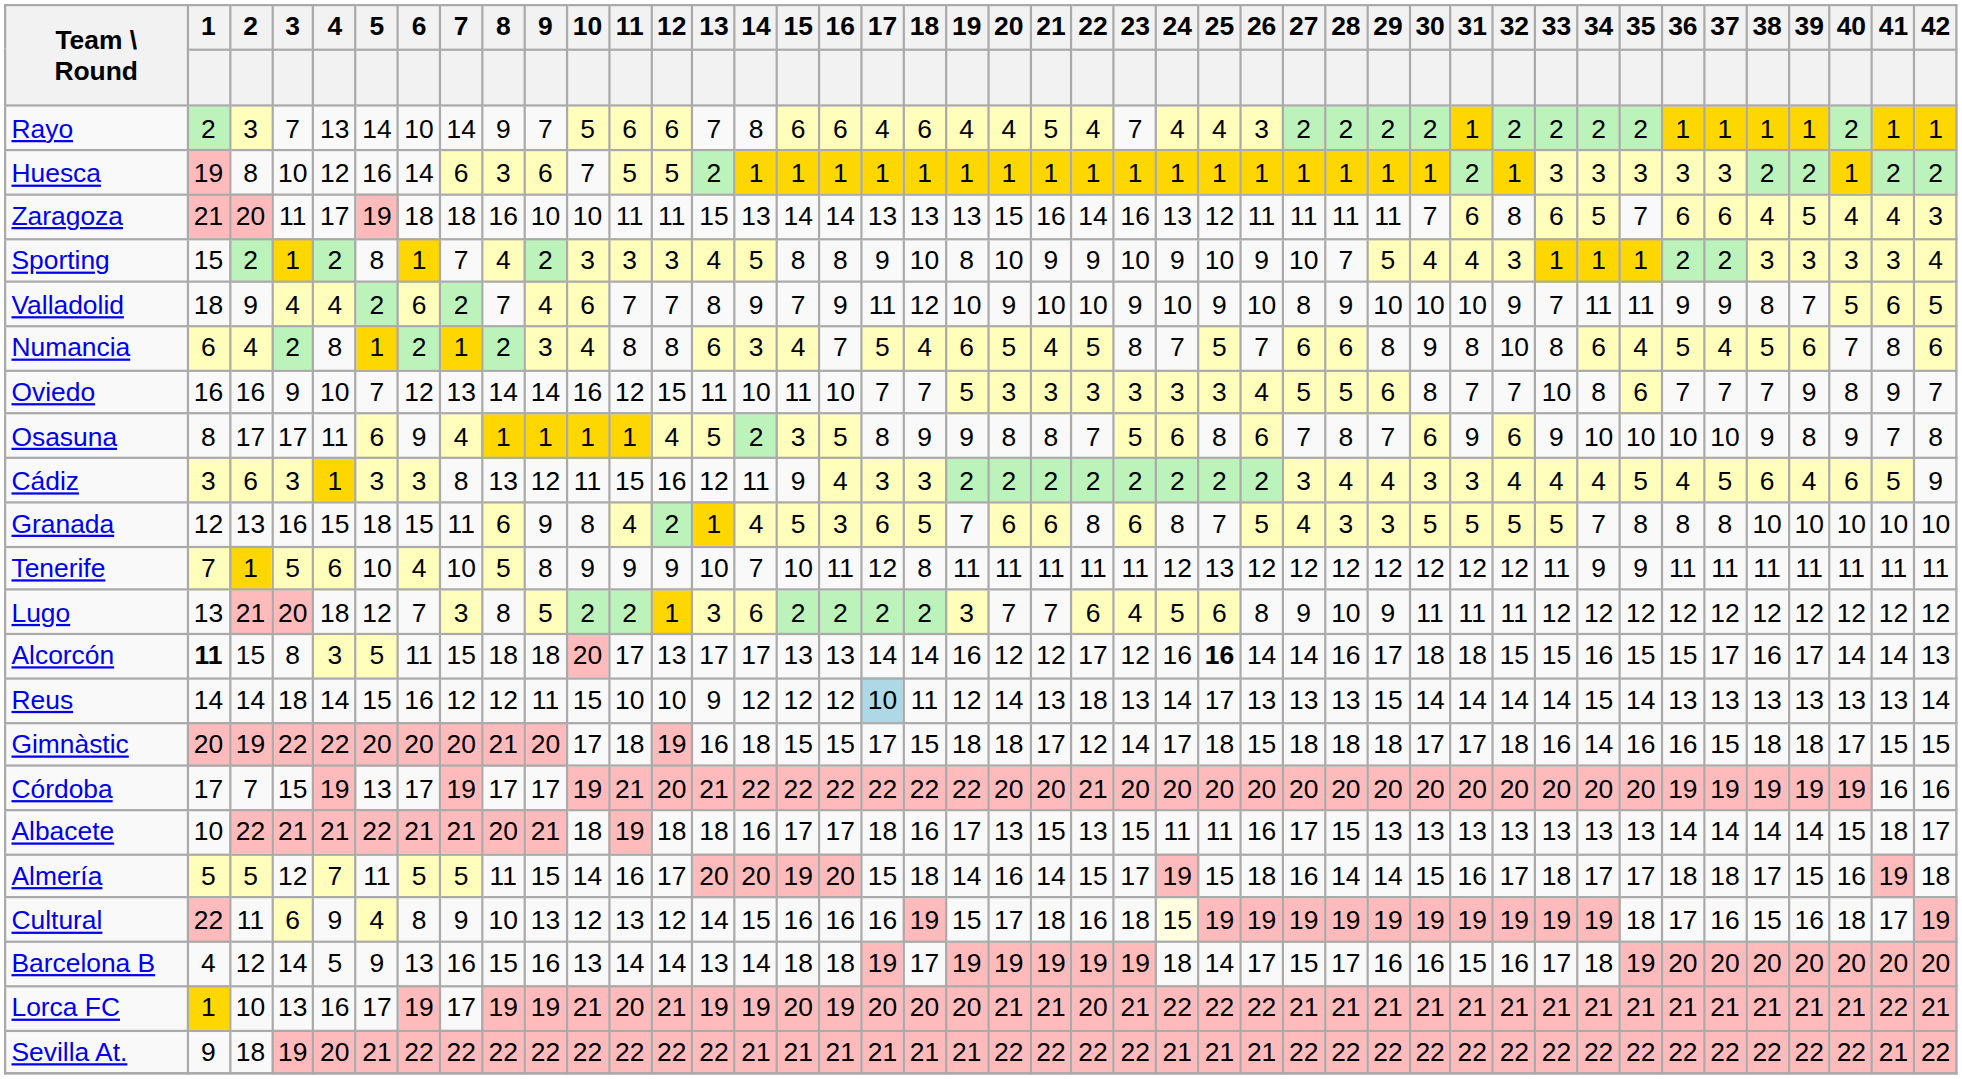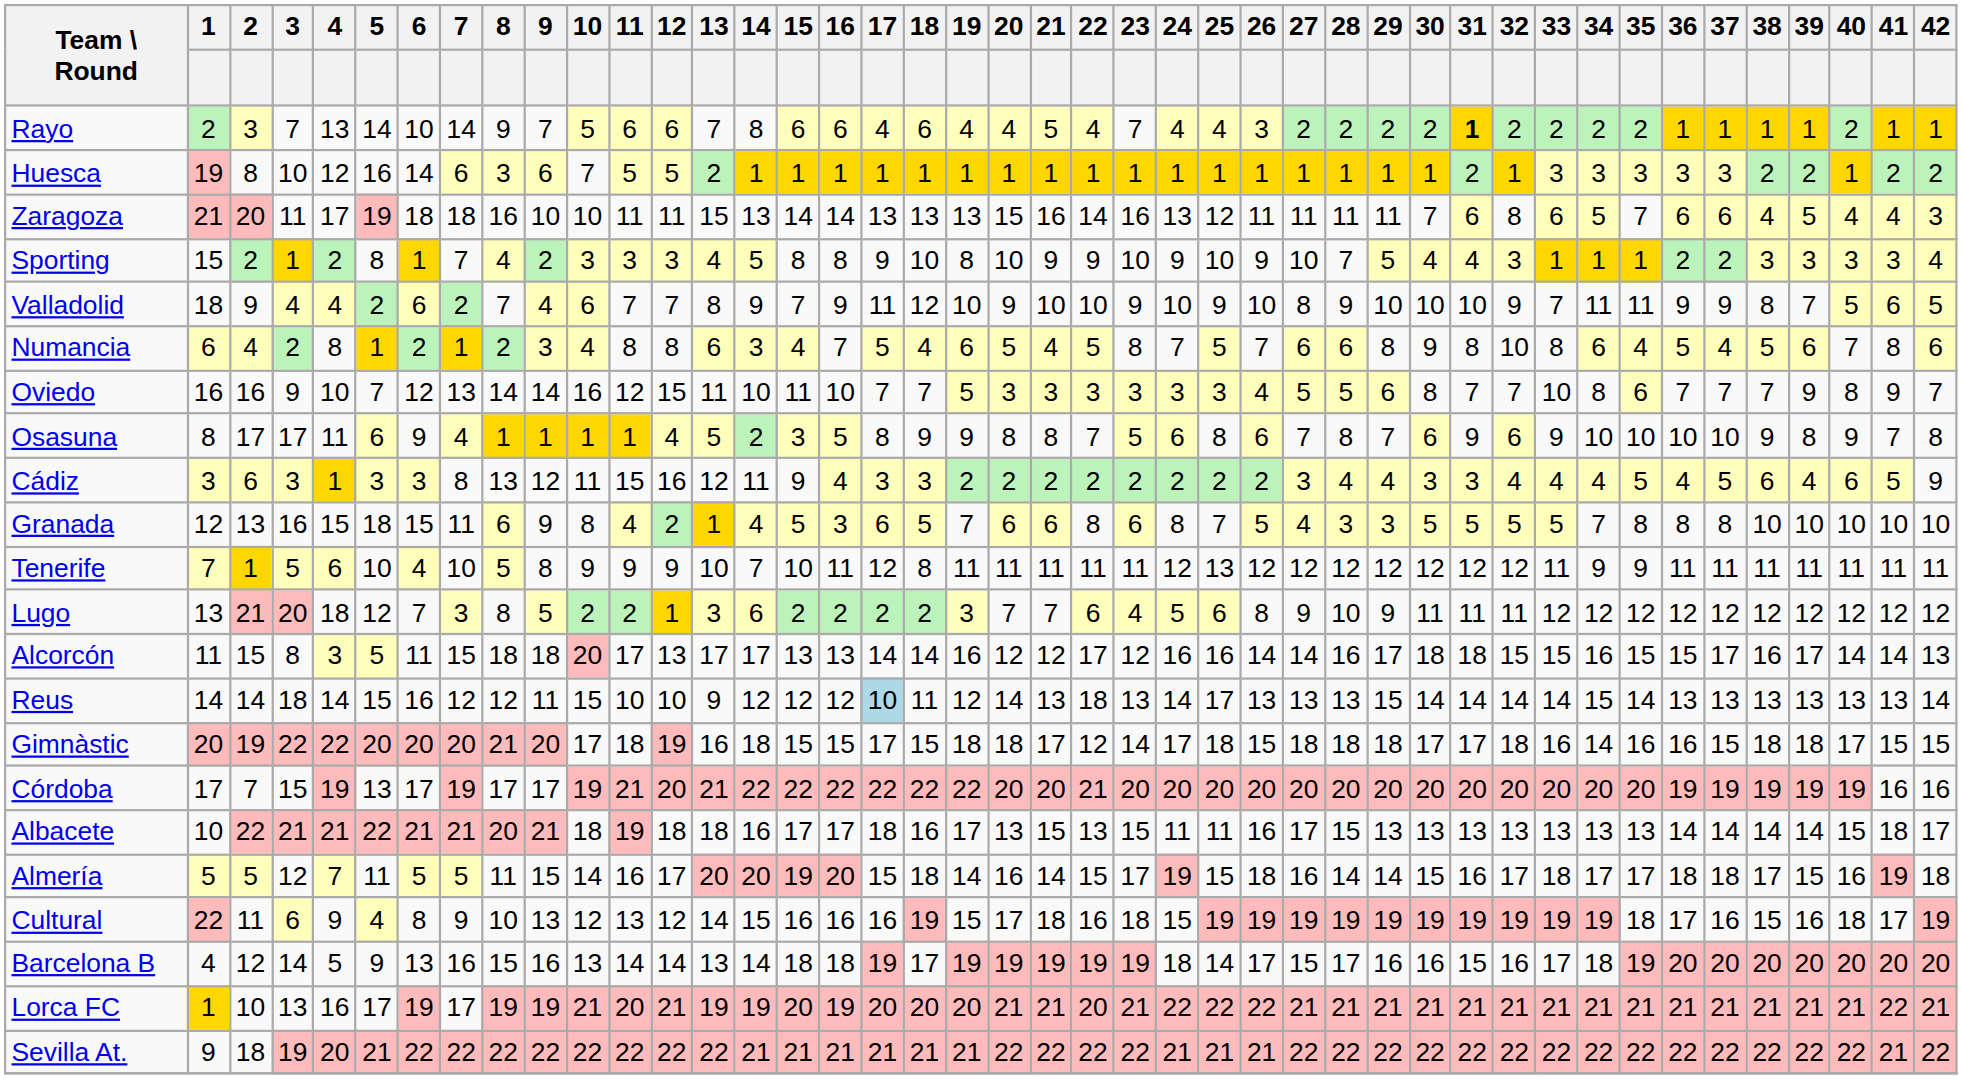Rayo | 31: normal -> bold
Alcorcón | 1: bold -> normal
Alcorcón | 25: bold -> normal
Cultural | 24: lightyellow background -> no background
